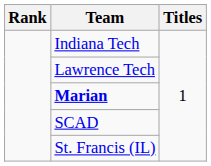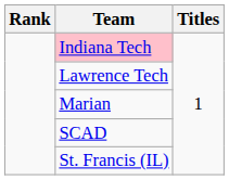Indiana Tech | Team: no background -> pink background
Marian | Team: bold -> normal
